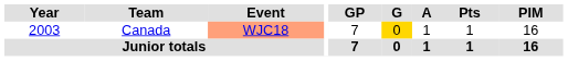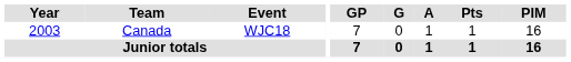Canada | Event: lightsalmon background -> no background
Canada | G: gold background -> no background
